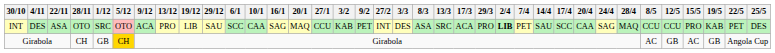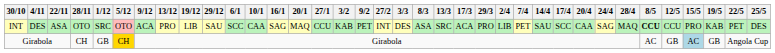row 2 | 2/4: bold -> normal
row 2 | 8/5: normal -> bold
row 3 | 15/5: no background -> lightblue background
